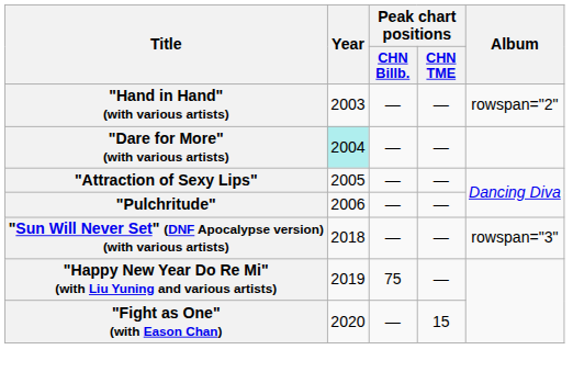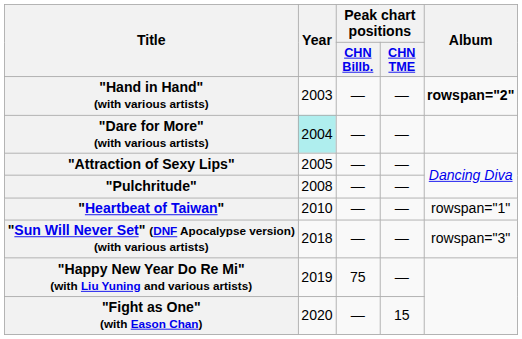"Hand in Hand" (with various artists) | Album: normal -> bold
"Pulchritude" | Year: 2006 -> 2008
+ row: "Heartbeat of Taiwan" | 2010 | — | — | rowspan="1"
